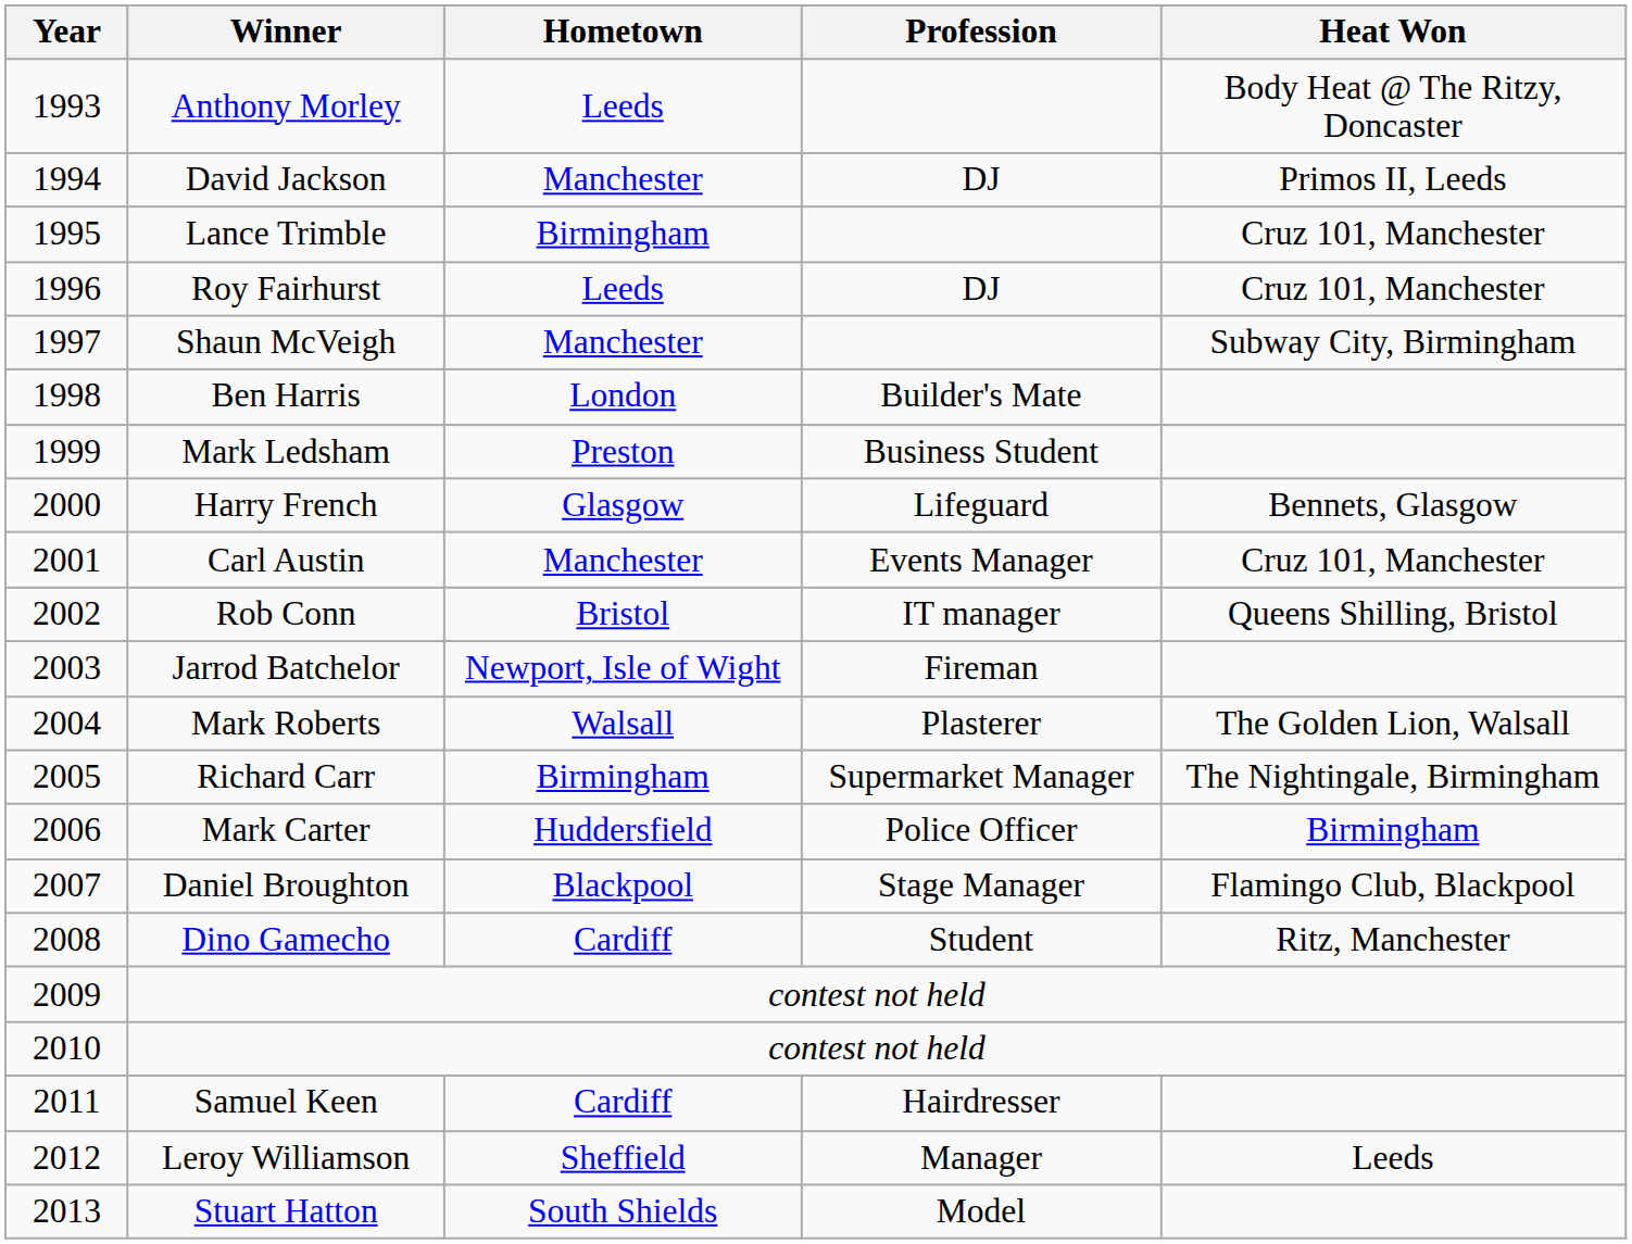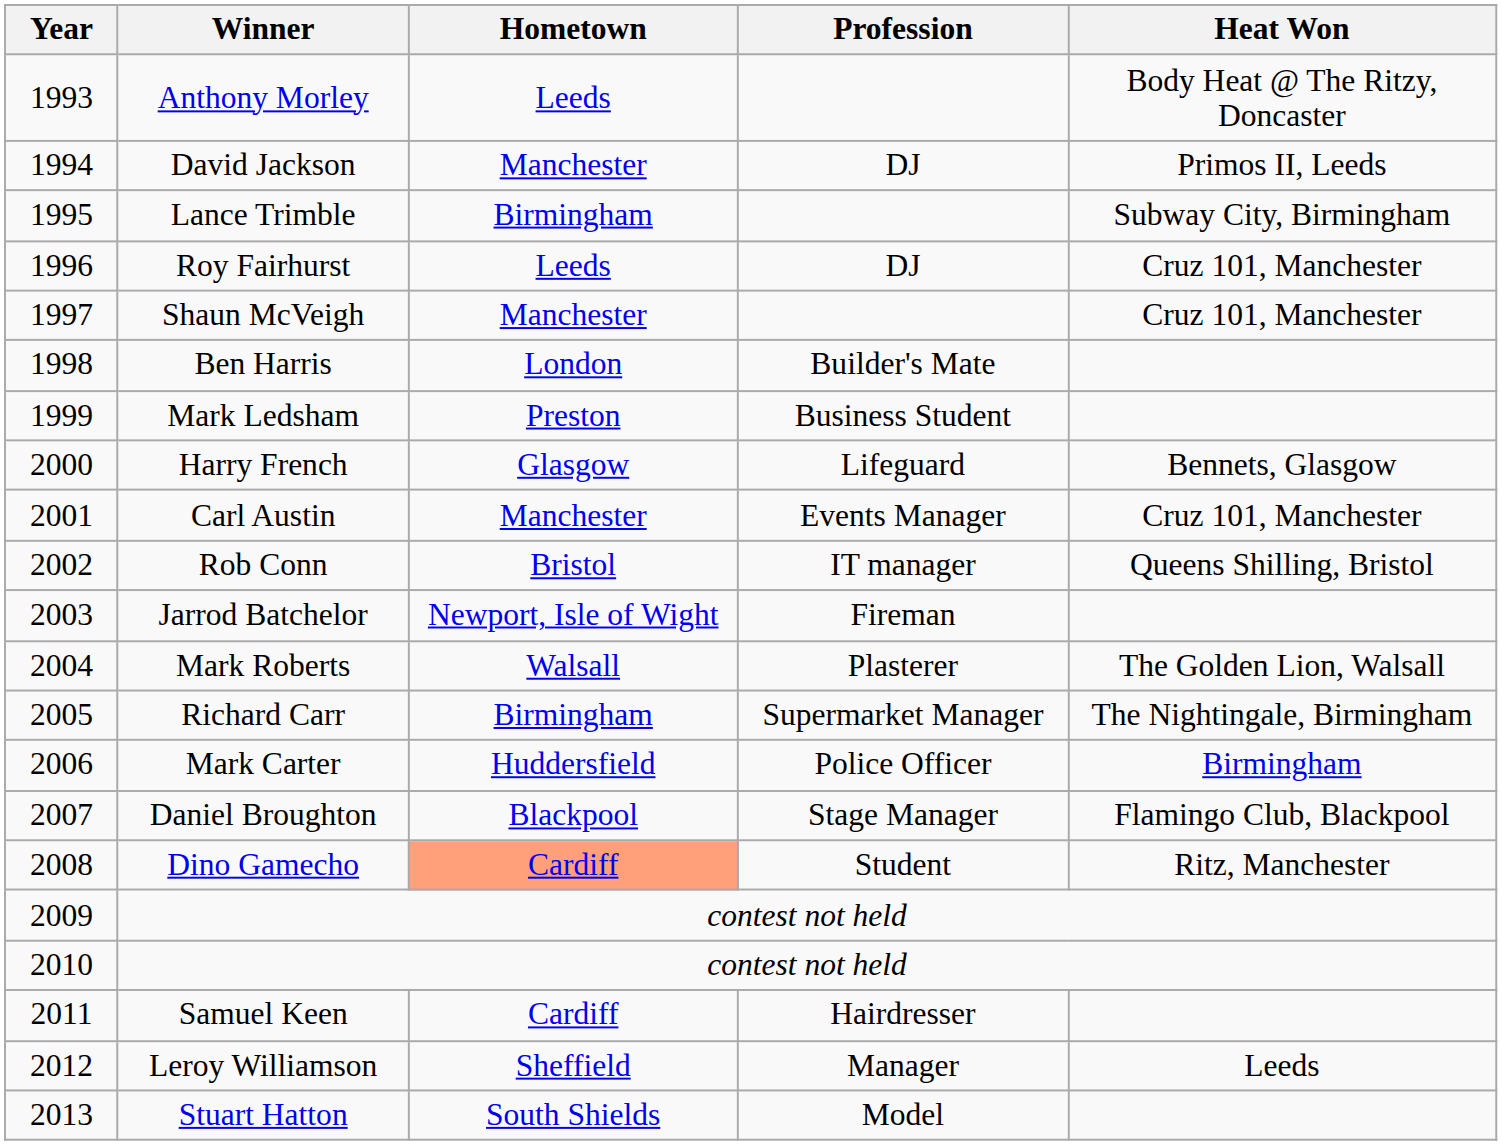Lance Trimble | Heat Won: Cruz 101, Manchester -> Subway City, Birmingham
Shaun McVeigh | Heat Won: Subway City, Birmingham -> Cruz 101, Manchester
Dino Gamecho | Hometown: no background -> lightsalmon background
